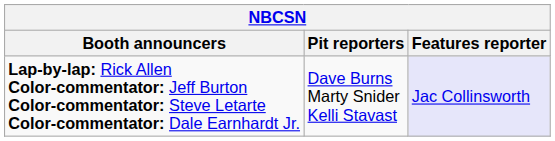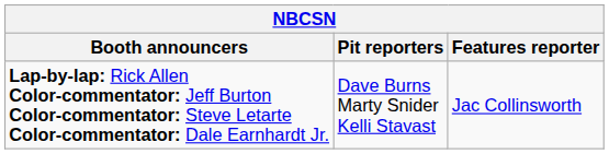row 3 | Features reporter: lavender background -> no background
